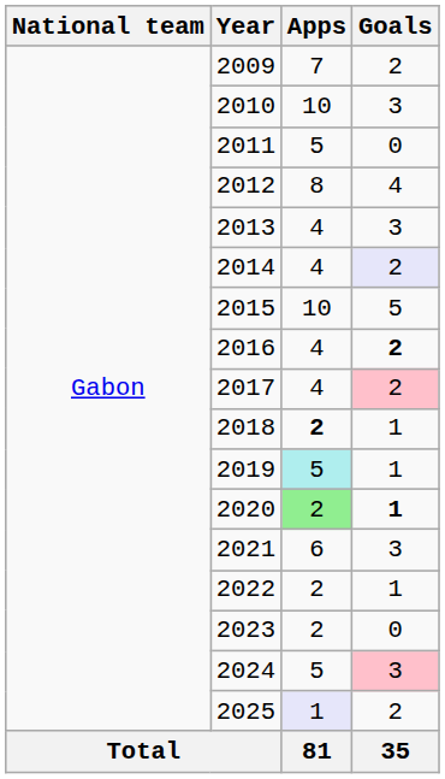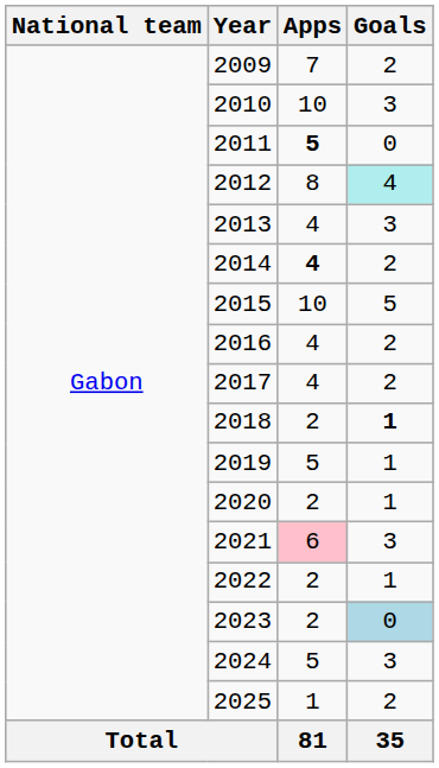2011 | Apps: normal -> bold
2012 | Goals: no background -> paleturquoise background
2014 | Apps: normal -> bold
2014 | Goals: lavender background -> no background
2016 | Goals: bold -> normal
2017 | Goals: pink background -> no background
2018 | Apps: bold -> normal
2018 | Goals: normal -> bold
2019 | Apps: paleturquoise background -> no background
2020 | Apps: lightgreen background -> no background
2020 | Goals: bold -> normal
2021 | Apps: no background -> pink background
2023 | Goals: no background -> lightblue background
2024 | Goals: pink background -> no background
2025 | Apps: lavender background -> no background
